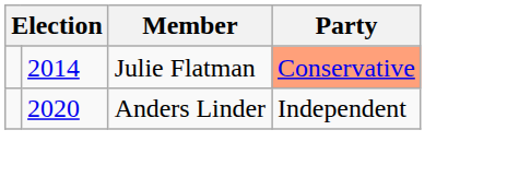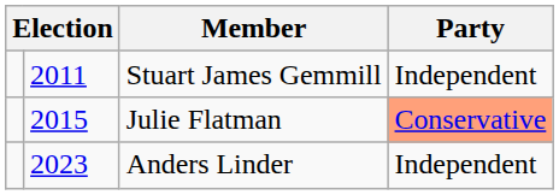+ row: 2011 | Stuart James Gemmill | Independent
Julie Flatman | column 2: 2014 -> 2015
Anders Linder | column 2: 2020 -> 2023
